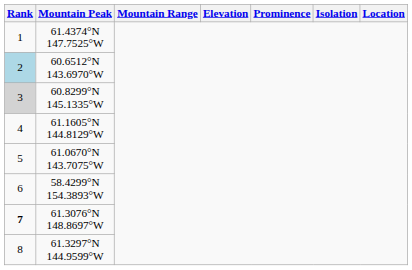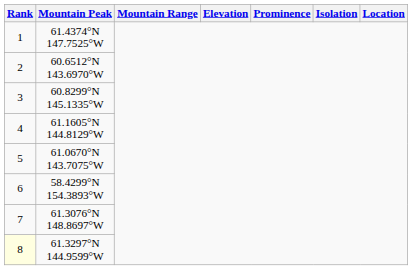60.6512°N 143.6970°W | Rank: lightblue background -> no background
60.8299°N 145.1335°W | Rank: lightgrey background -> no background
61.3076°N 148.8697°W | Rank: bold -> normal
61.3297°N 144.9599°W | Rank: no background -> lightyellow background
